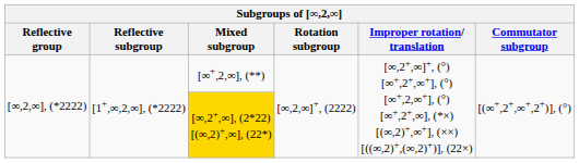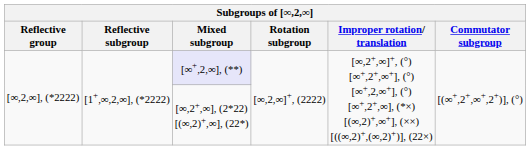[∞+,2,∞], (**) | Mixed subgroup: no background -> lavender background
[∞,2+,∞], (2*22) [(∞,2)+,∞], (22*) | Mixed subgroup: gold background -> no background
